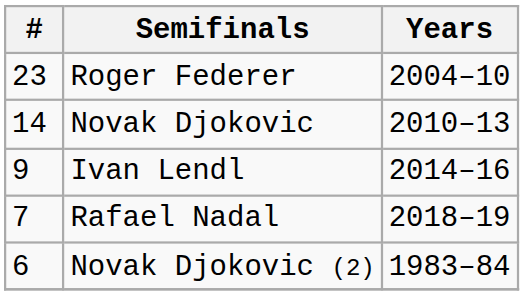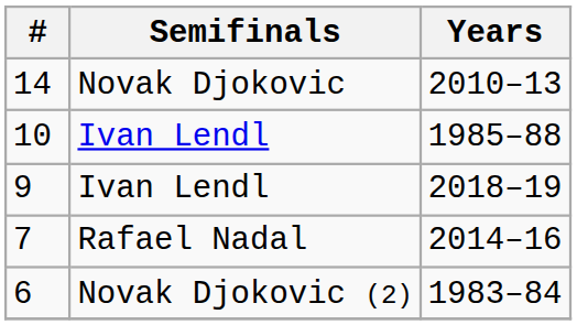- row: 23 | Roger Federer | 2004–10
+ row: 10 | Ivan Lendl | 1985–88
9 | Years: 2014–16 -> 2018–19
7 | Years: 2018–19 -> 2014–16
